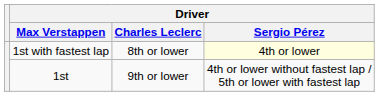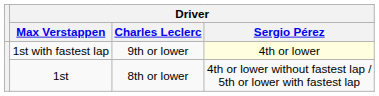1st with fastest lap | Driver / Charles Leclerc: 8th or lower -> 9th or lower
1st | Driver / Charles Leclerc: 9th or lower -> 8th or lower
